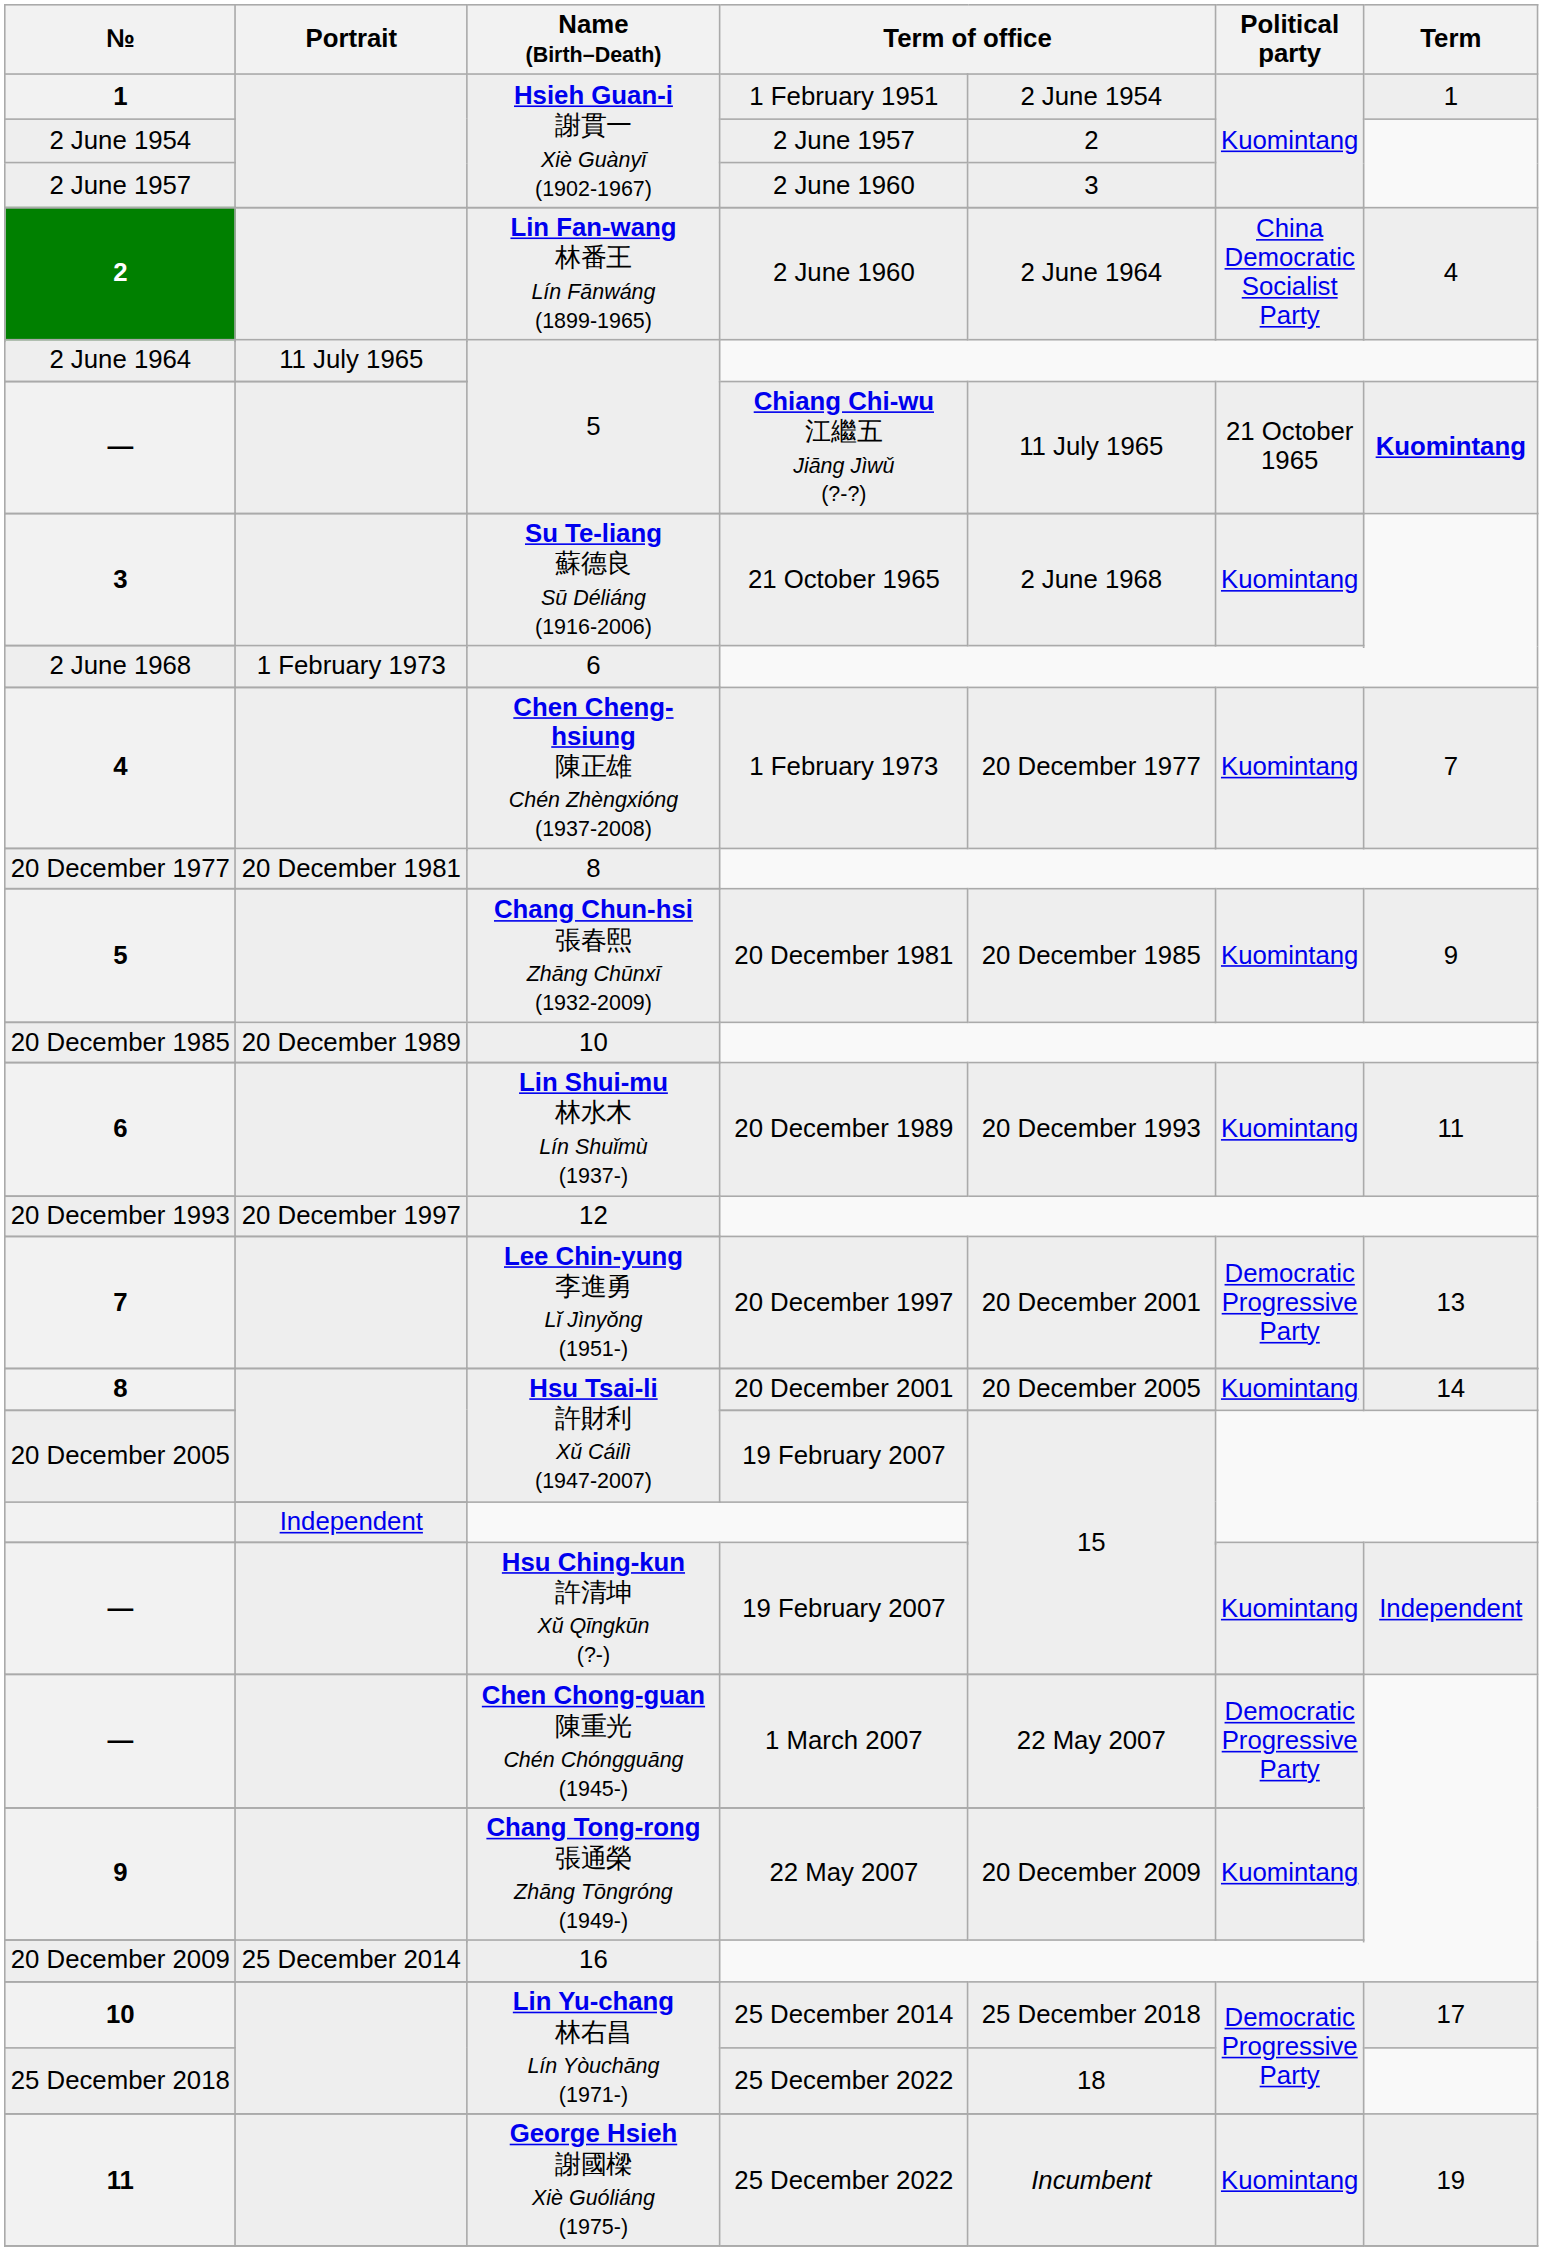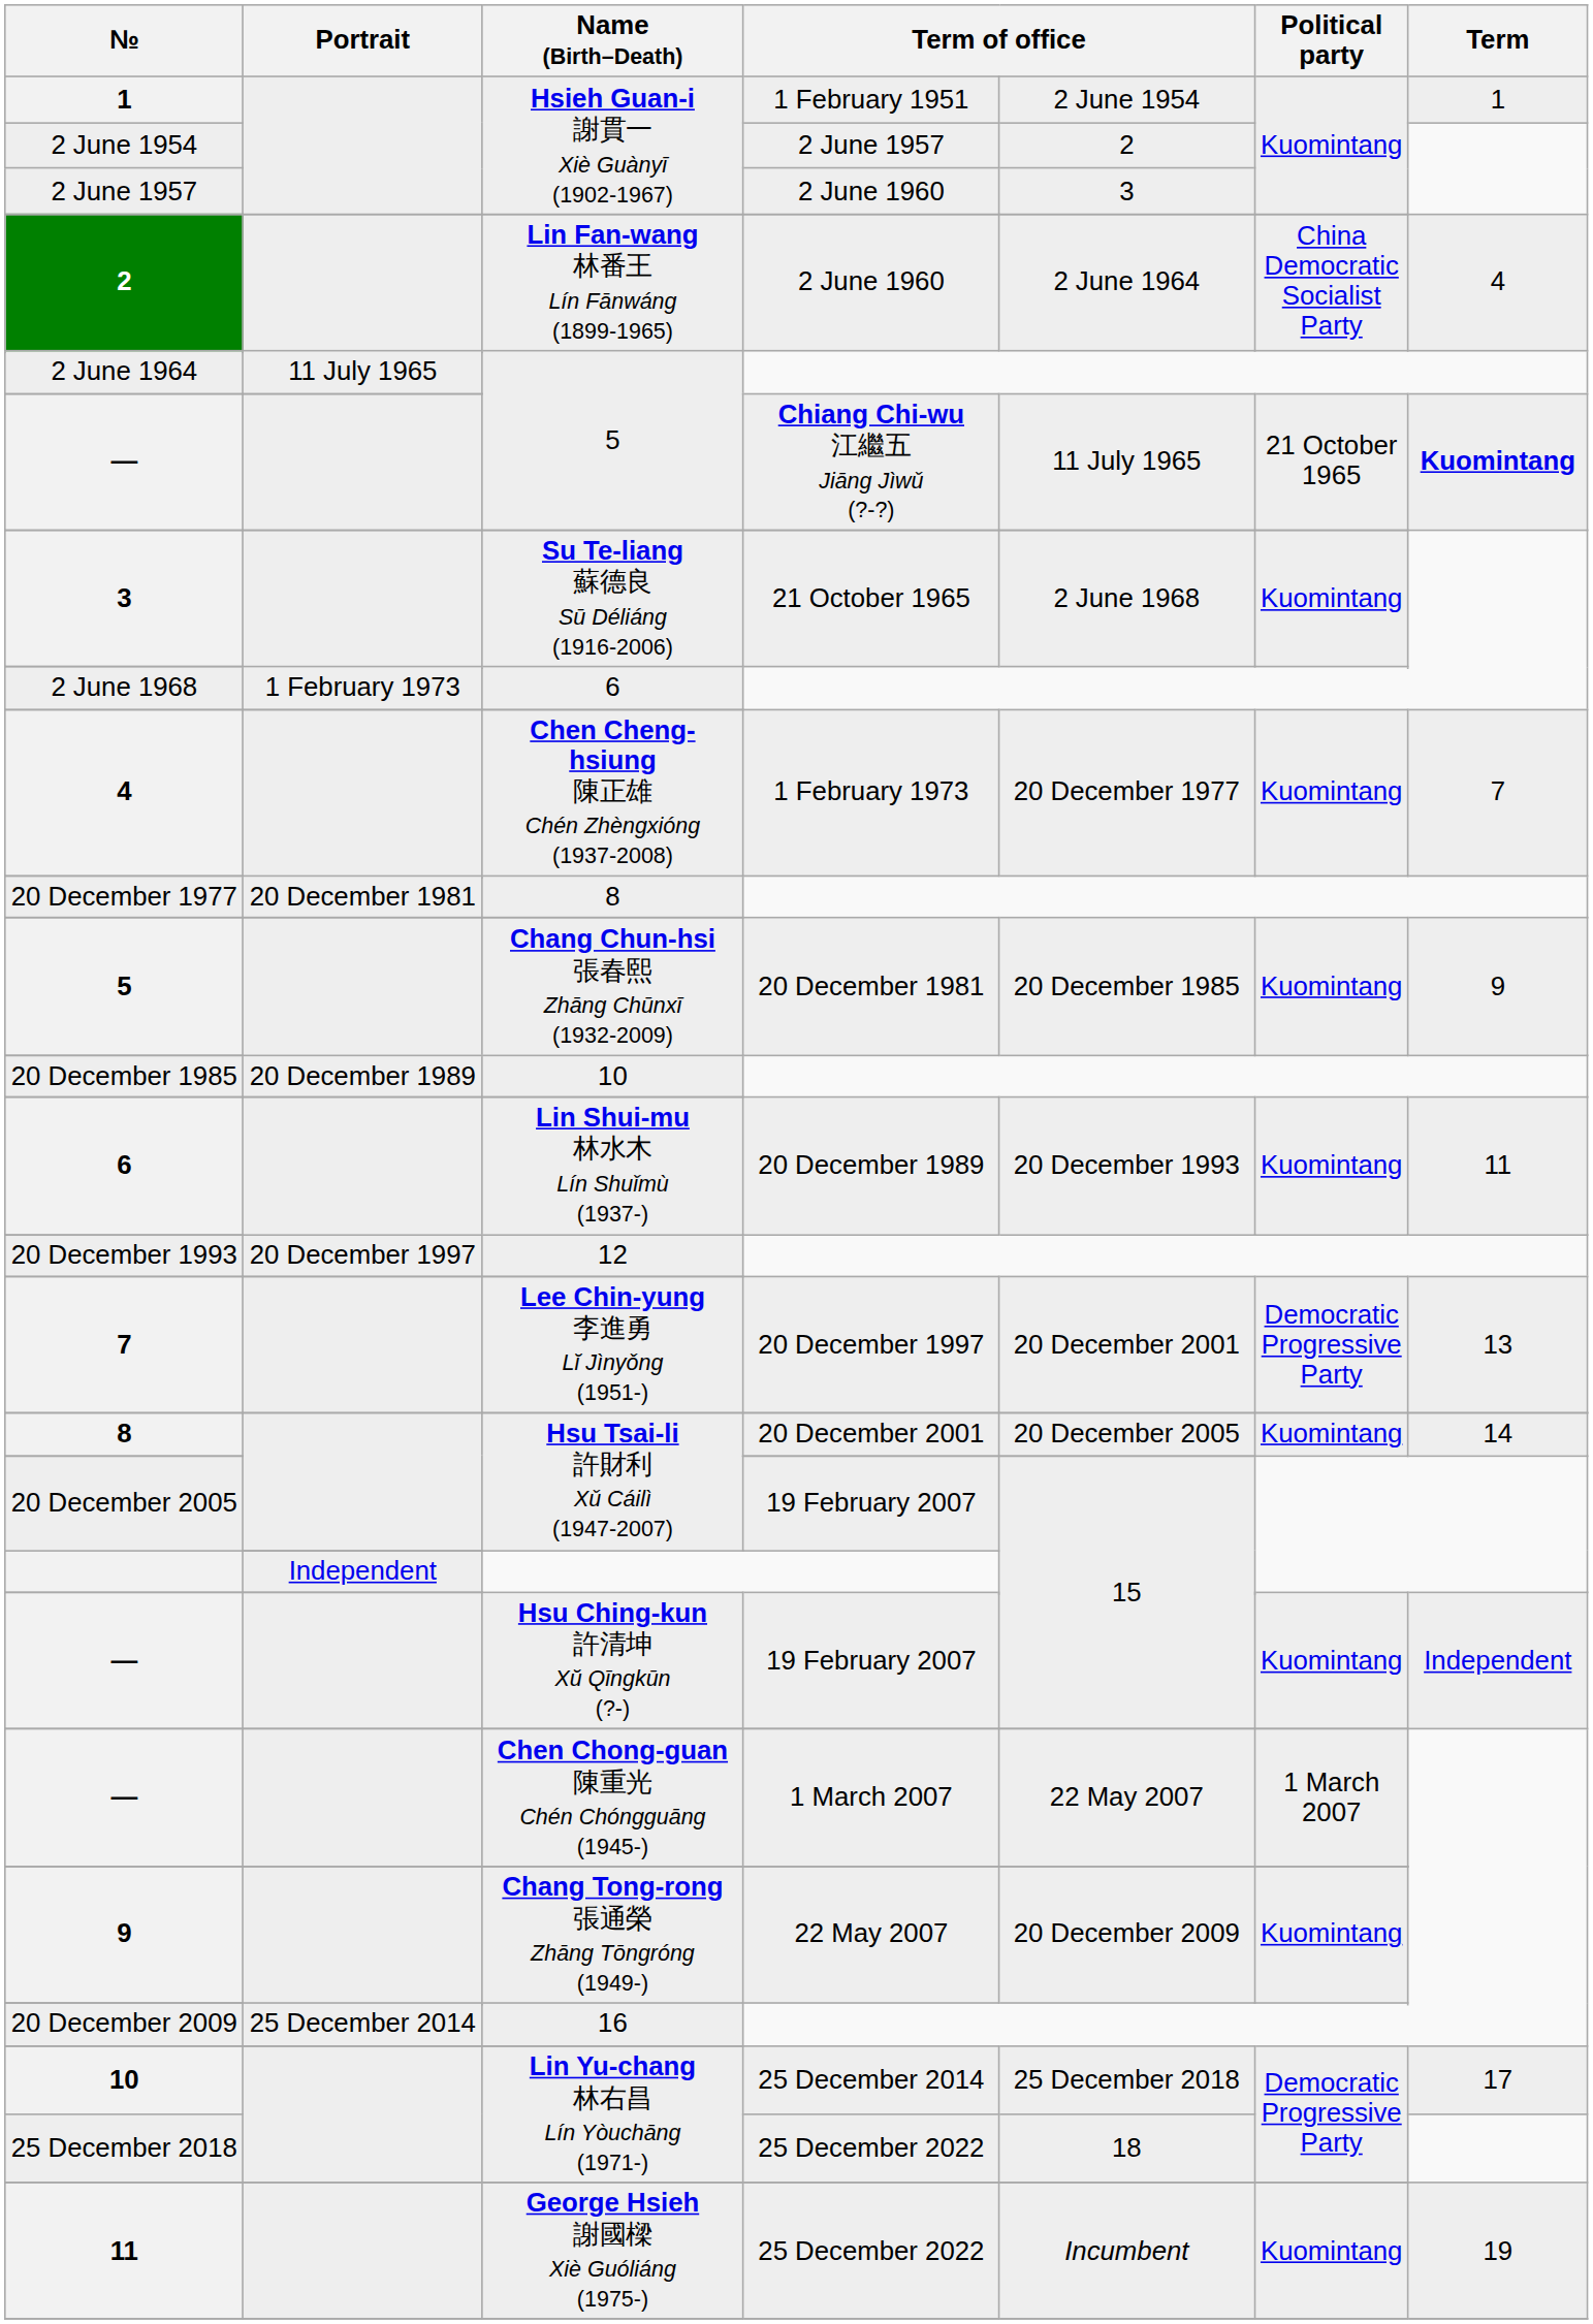— / Chen Chong-guan 陳重光 Chén Chóngguāng (1945-) | Political party: Democratic Progressive Party -> 1 March 2007
